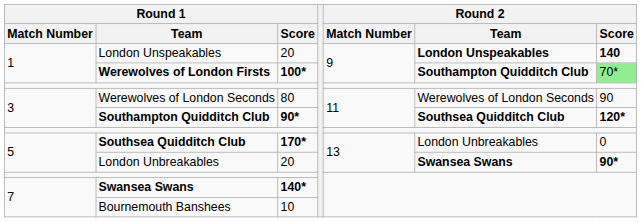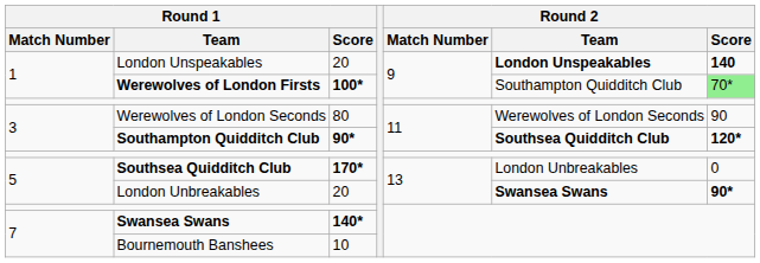Werewolves of London Firsts | Round 2 / Team: bold -> normal
